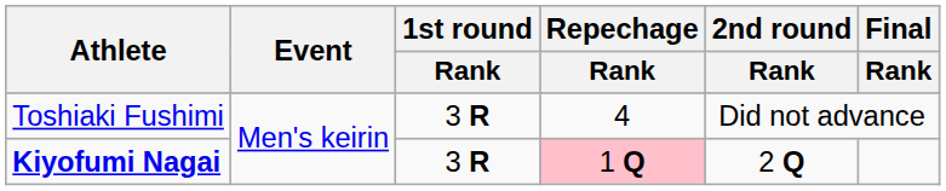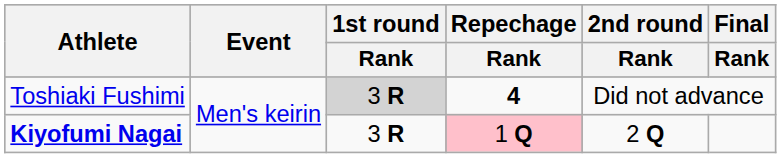Toshiaki Fushimi | 1st round / Rank: no background -> lightgrey background
Toshiaki Fushimi | Repechage / Rank: normal -> bold
